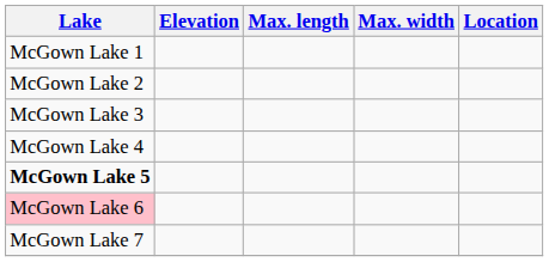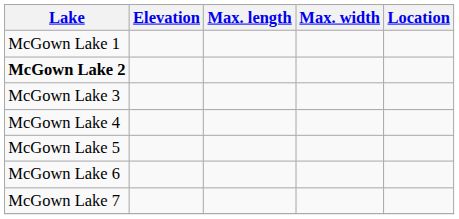McGown Lake 2 | Lake: normal -> bold
McGown Lake 5 | Lake: bold -> normal
McGown Lake 6 | Lake: pink background -> no background
